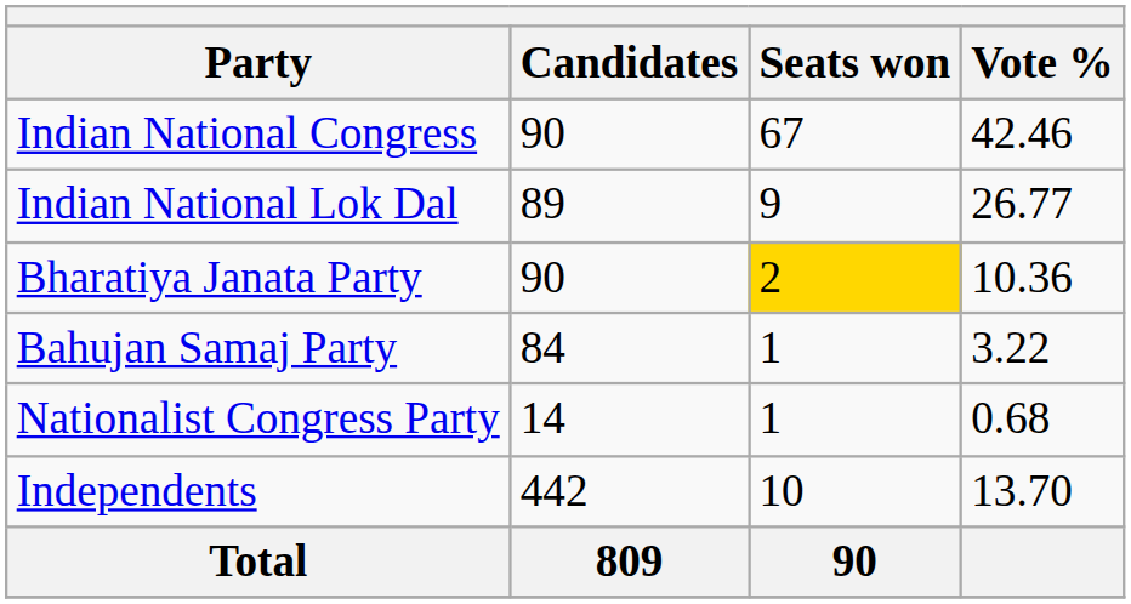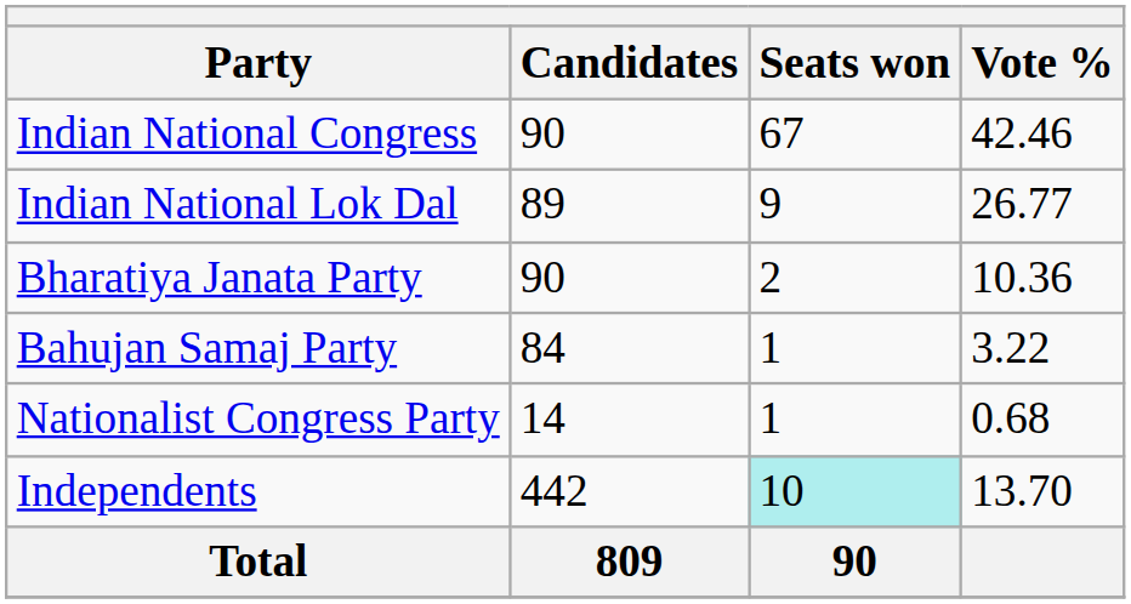Bharatiya Janata Party | Seats won: gold background -> no background
Independents | Seats won: no background -> paleturquoise background
